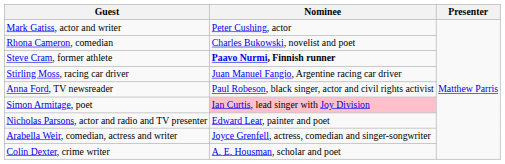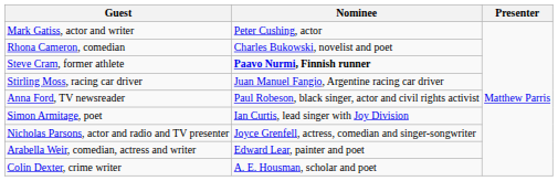Simon Armitage, poet | Nominee: pink background -> no background
Nicholas Parsons, actor and radio and TV presenter | Nominee: Edward Lear, painter and poet -> Joyce Grenfell, actress, comedian and singer-songwriter
Arabella Weir, comedian, actress and writer | Nominee: Joyce Grenfell, actress, comedian and singer-songwriter -> Edward Lear, painter and poet
